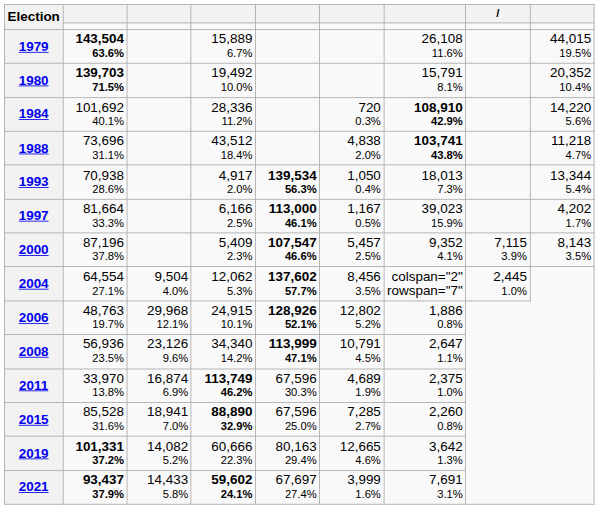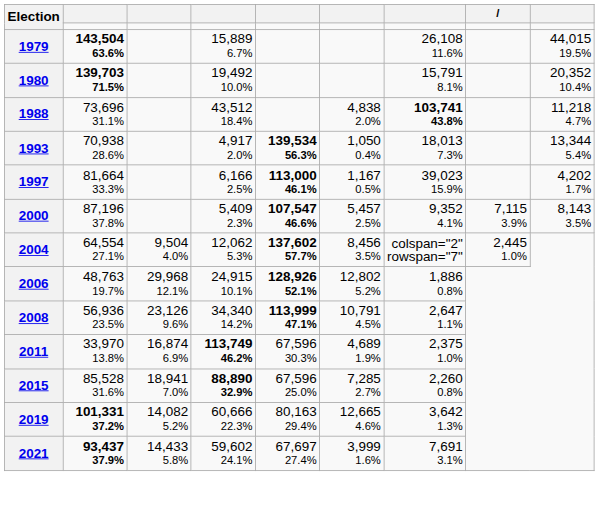- row: 1984 | 101,692 40.1% | 28,336 11.2% | 720 0.3% | 108,910 42.9% | 14,220 5.6%
2021 | column 4: bold -> normal
